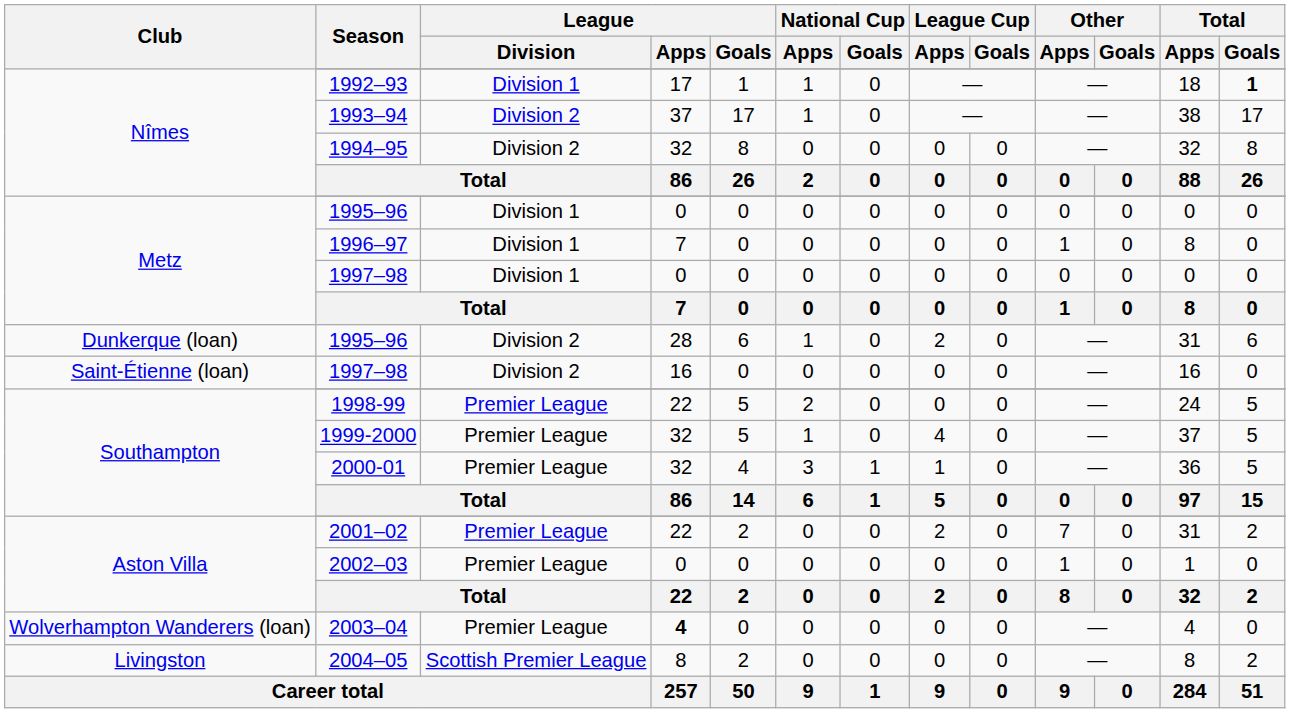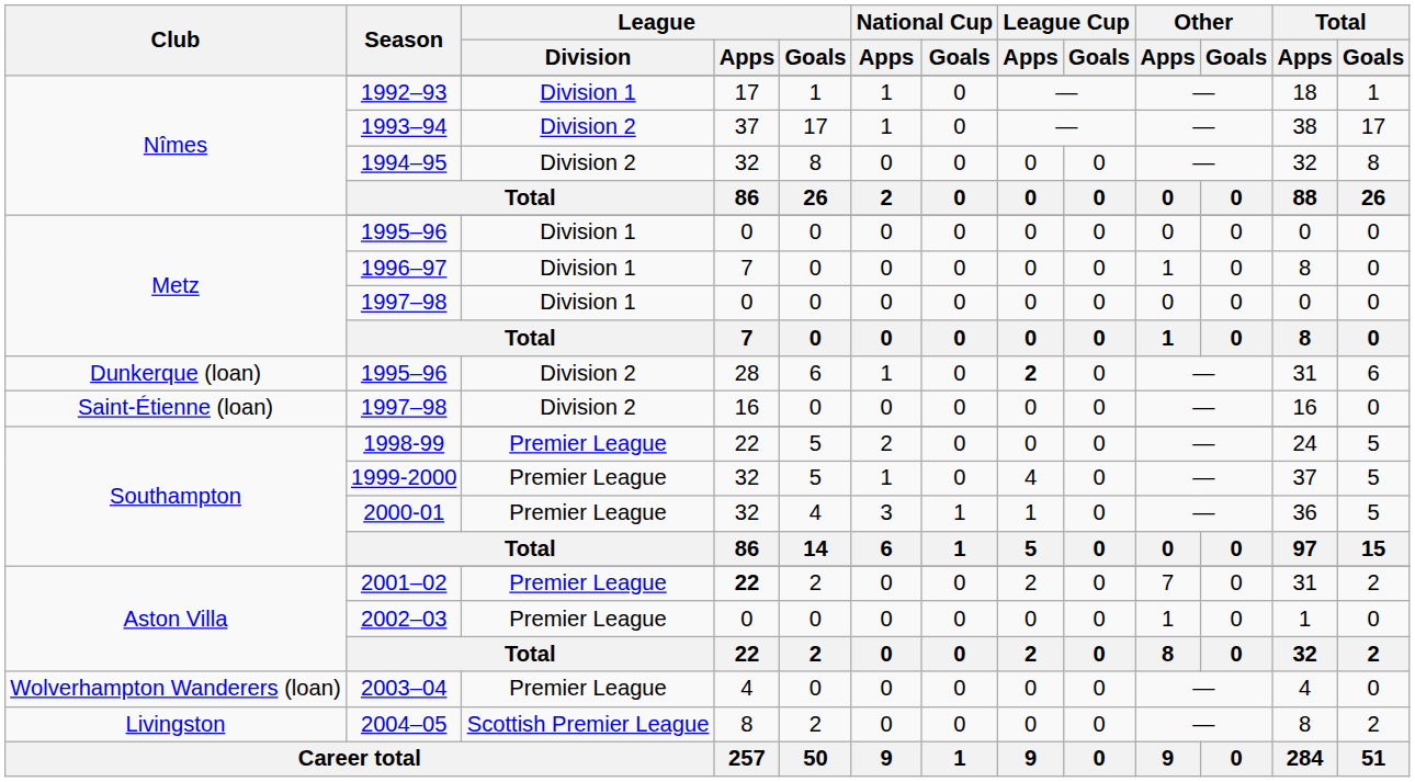1992–93 | Total / Goals: bold -> normal
Dunkerque (loan) / 1995–96 | League Cup / Apps: normal -> bold
2001–02 | League / Apps: normal -> bold
2003–04 | League / Apps: bold -> normal
